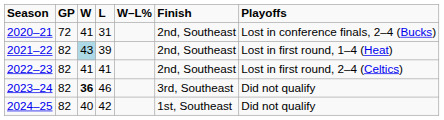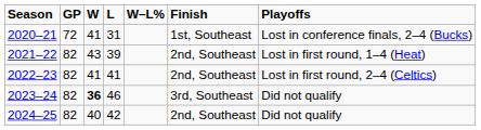2020–21 | column 6: 2nd, Southeast -> 1st, Southeast
2021–22 | column 3: lightblue background -> no background
2024–25 | column 6: 1st, Southeast -> 2nd, Southeast
